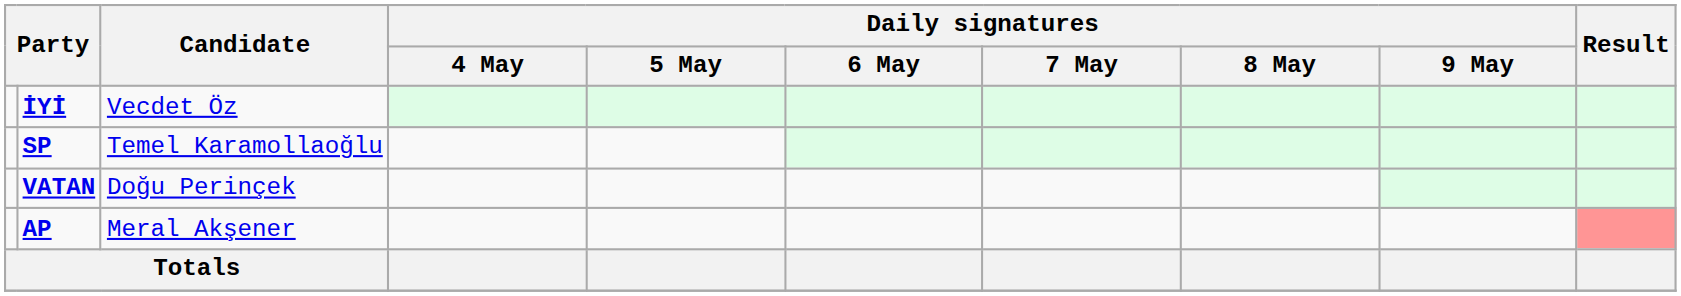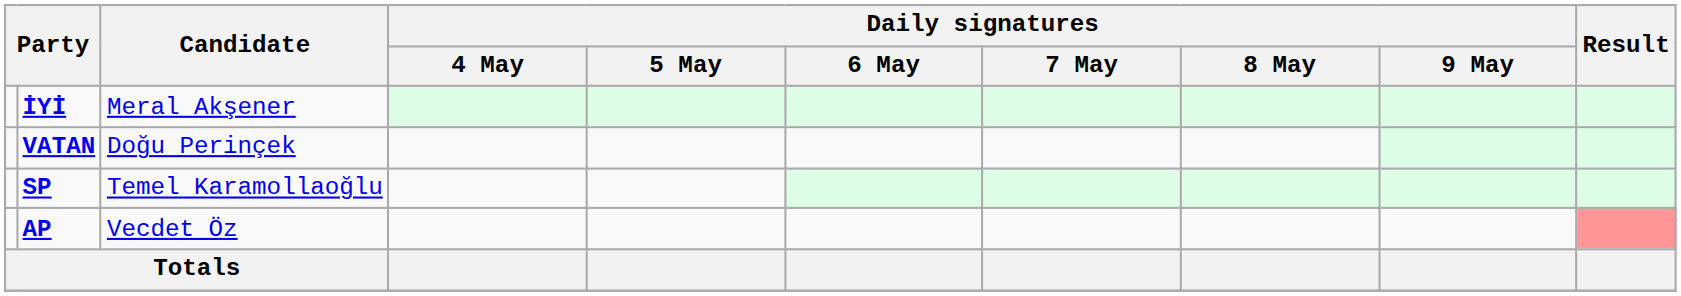İYİ | Candidate: Vecdet Öz -> Meral Akşener
rows swapped: SP <-> VATAN
AP | Candidate: Meral Akşener -> Vecdet Öz
